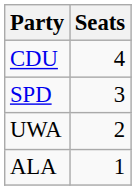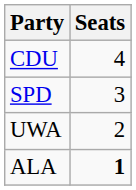ALA | Seats: normal -> bold
